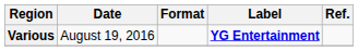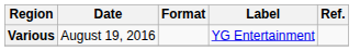Various | Label: bold -> normal
